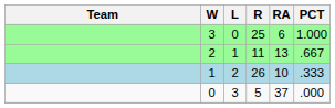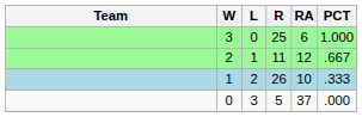row 3 | RA: 13 -> 12
